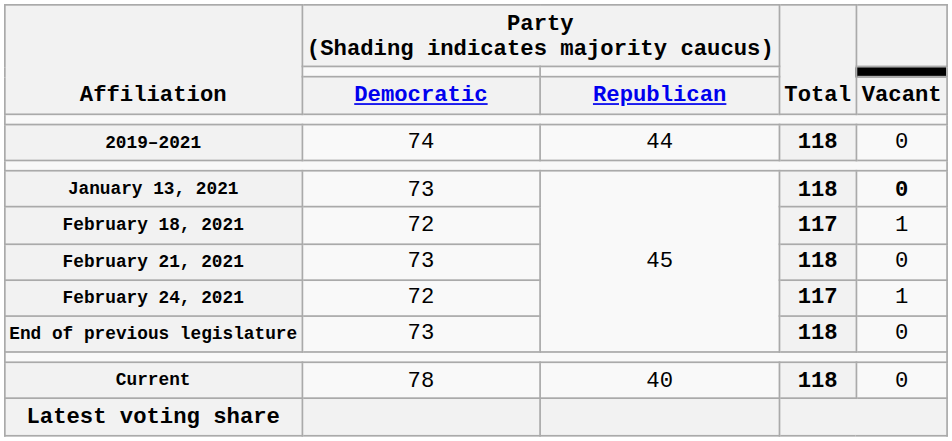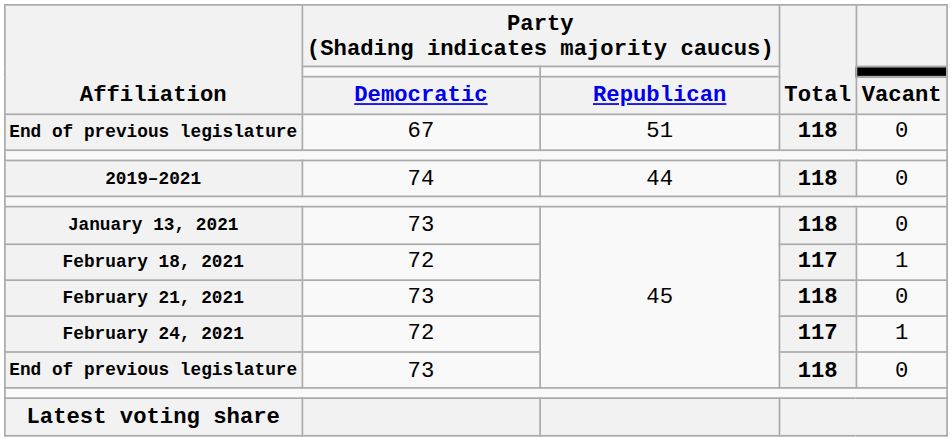+ row: End of previous legislature | 67 | 51 | 118 | 0
January 13, 2021 | column 5: bold -> normal
- row: Current | 78 | 40 | 118 | 0
